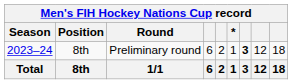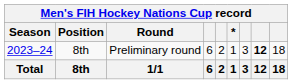8th / Preliminary round | column 7: bold -> normal
8th / Preliminary round | column 8: normal -> bold
